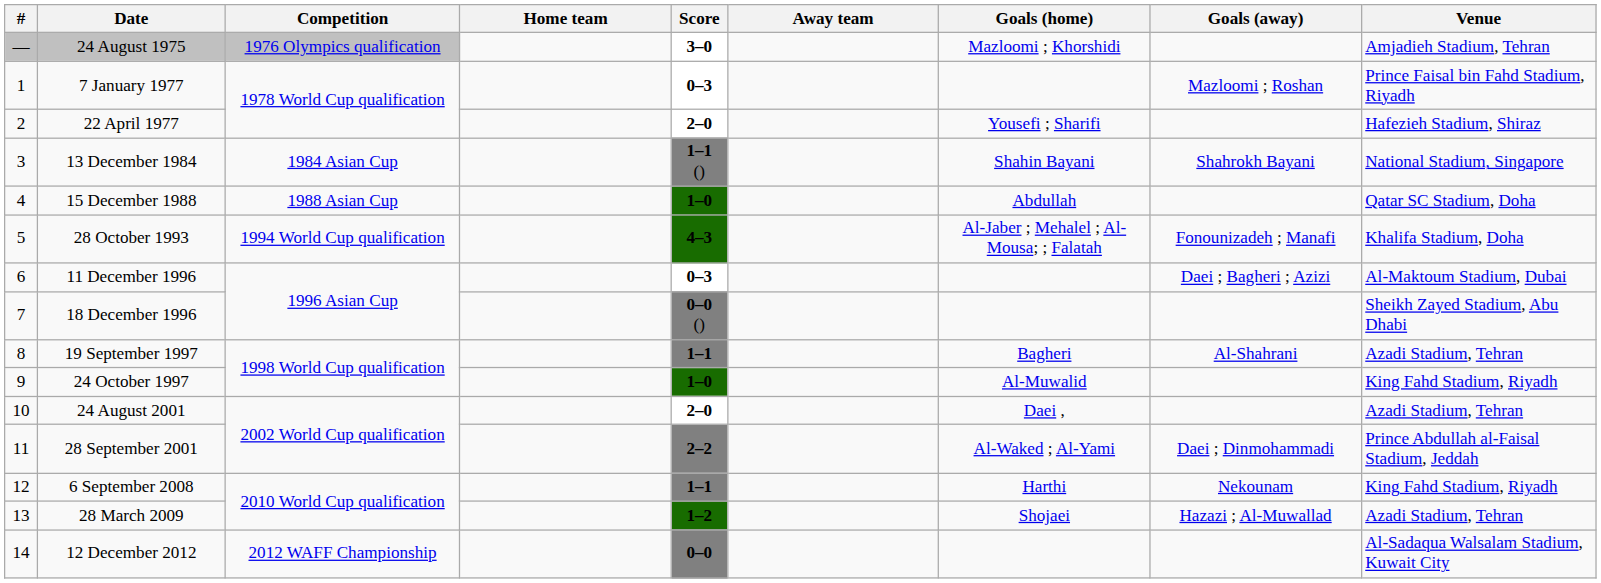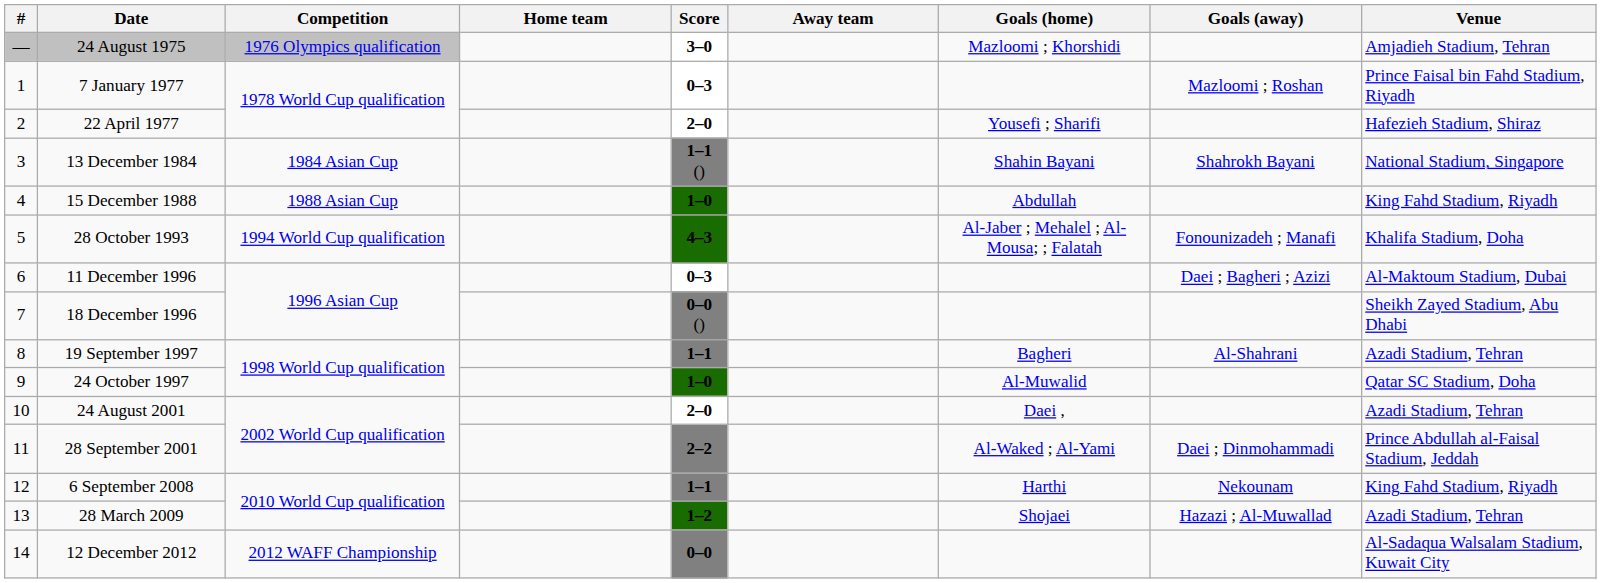15 December 1988 | Venue: Qatar SC Stadium, Doha -> King Fahd Stadium, Riyadh
24 October 1997 | Venue: King Fahd Stadium, Riyadh -> Qatar SC Stadium, Doha
